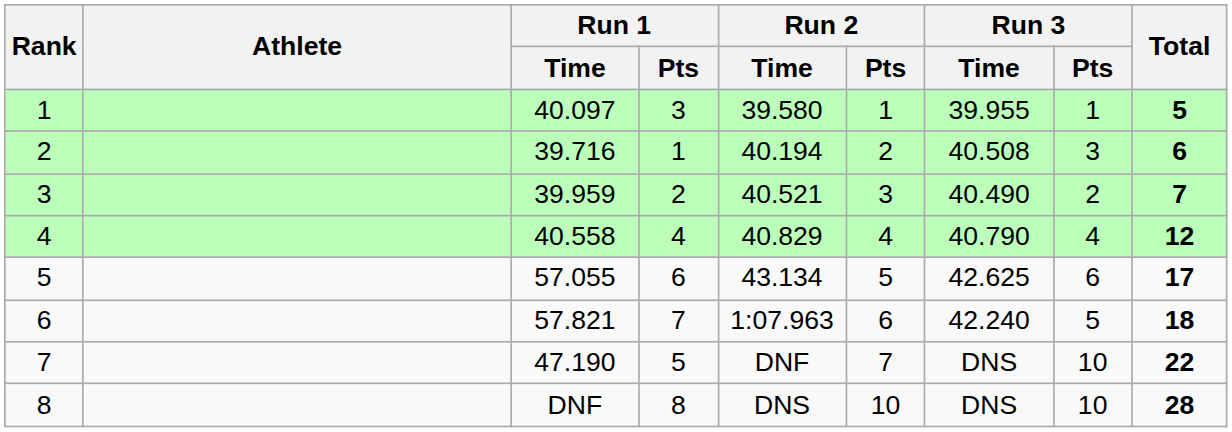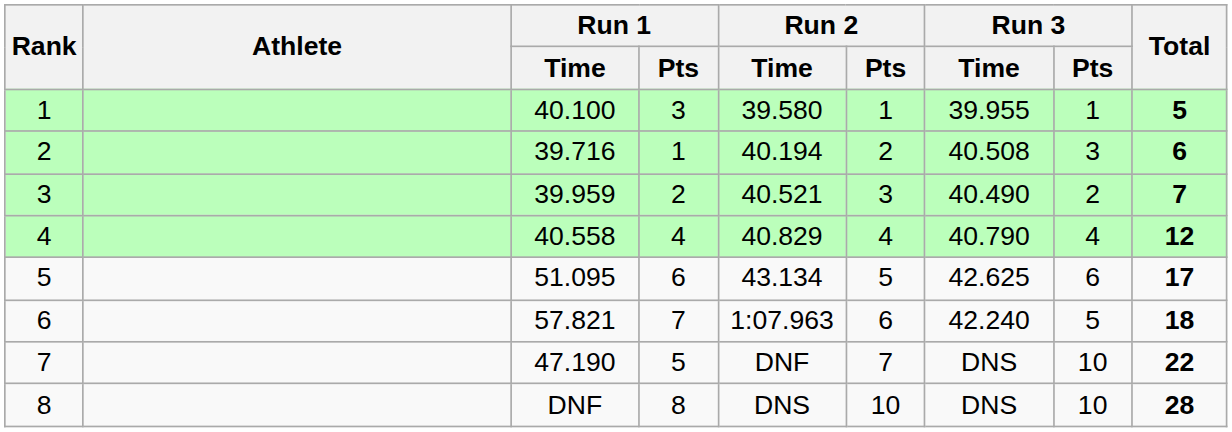row 3 | Run 1 / Time: 40.097 -> 40.100
row 7 | Run 1 / Time: 57.055 -> 51.095
